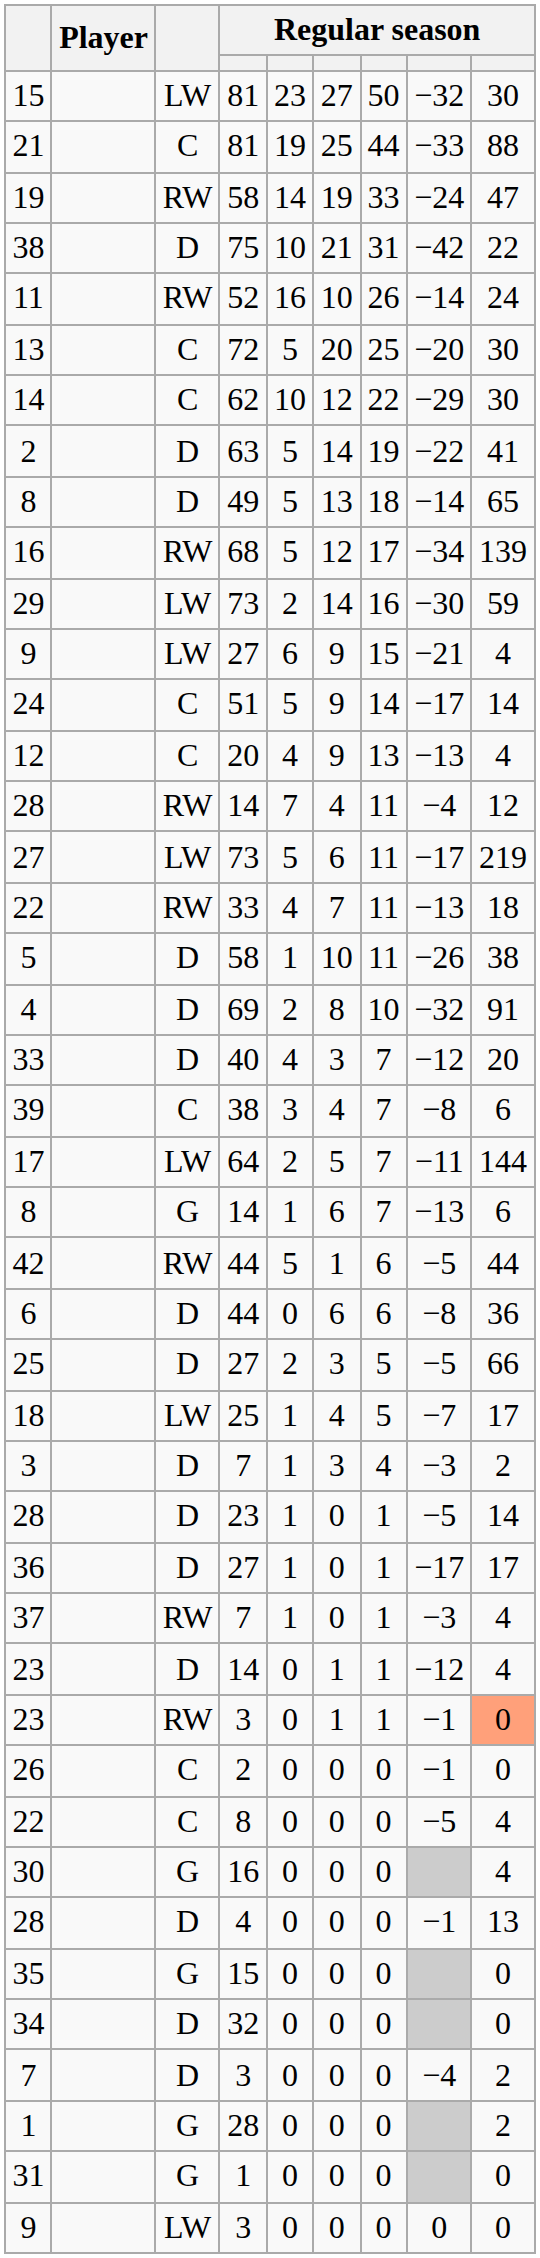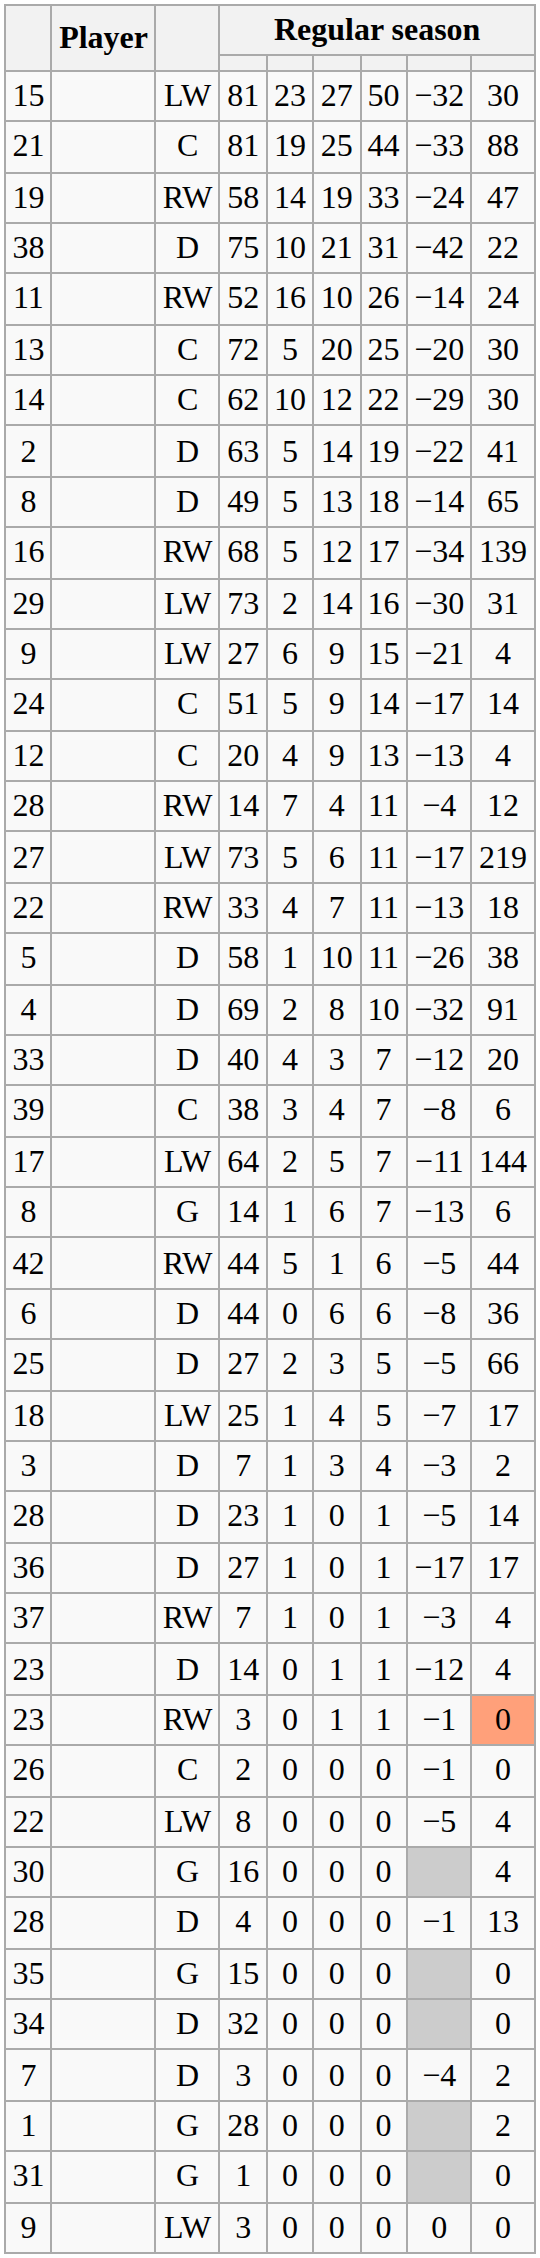29 | column 9: 59 -> 31
22 / 8 | column 3: C -> LW
